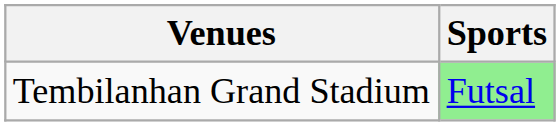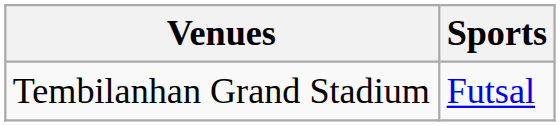Tembilanhan Grand Stadium | Sports: lightgreen background -> no background
